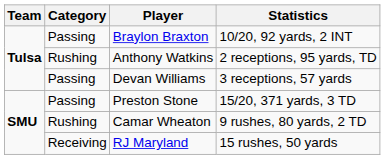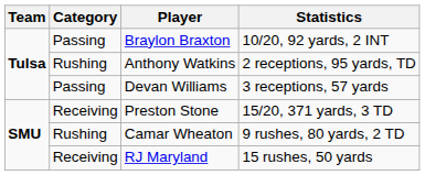Preston Stone | Category: Passing -> Receiving
